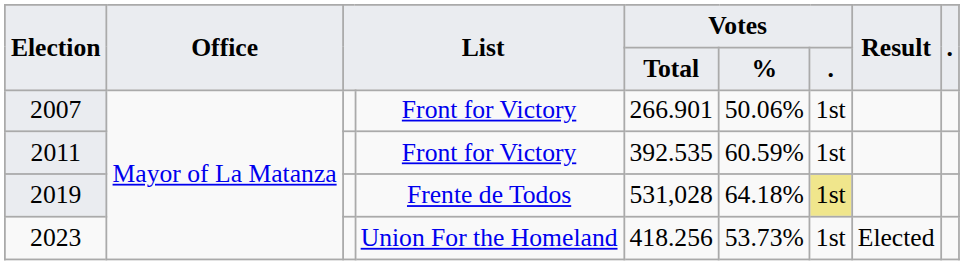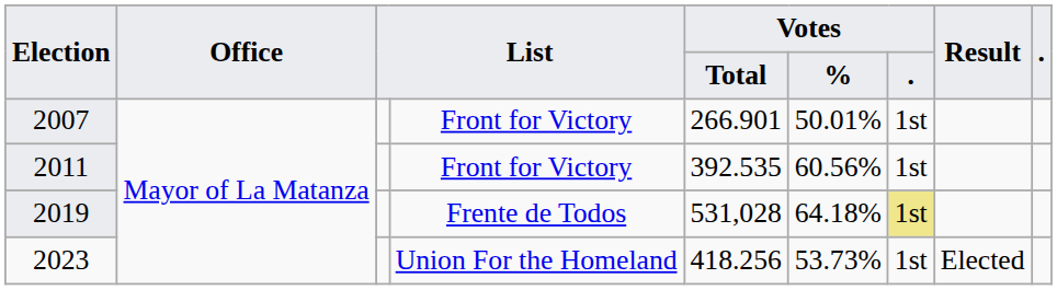2007 | Votes / %: 50.06% -> 50.01%
2011 | Votes / %: 60.59% -> 60.56%
